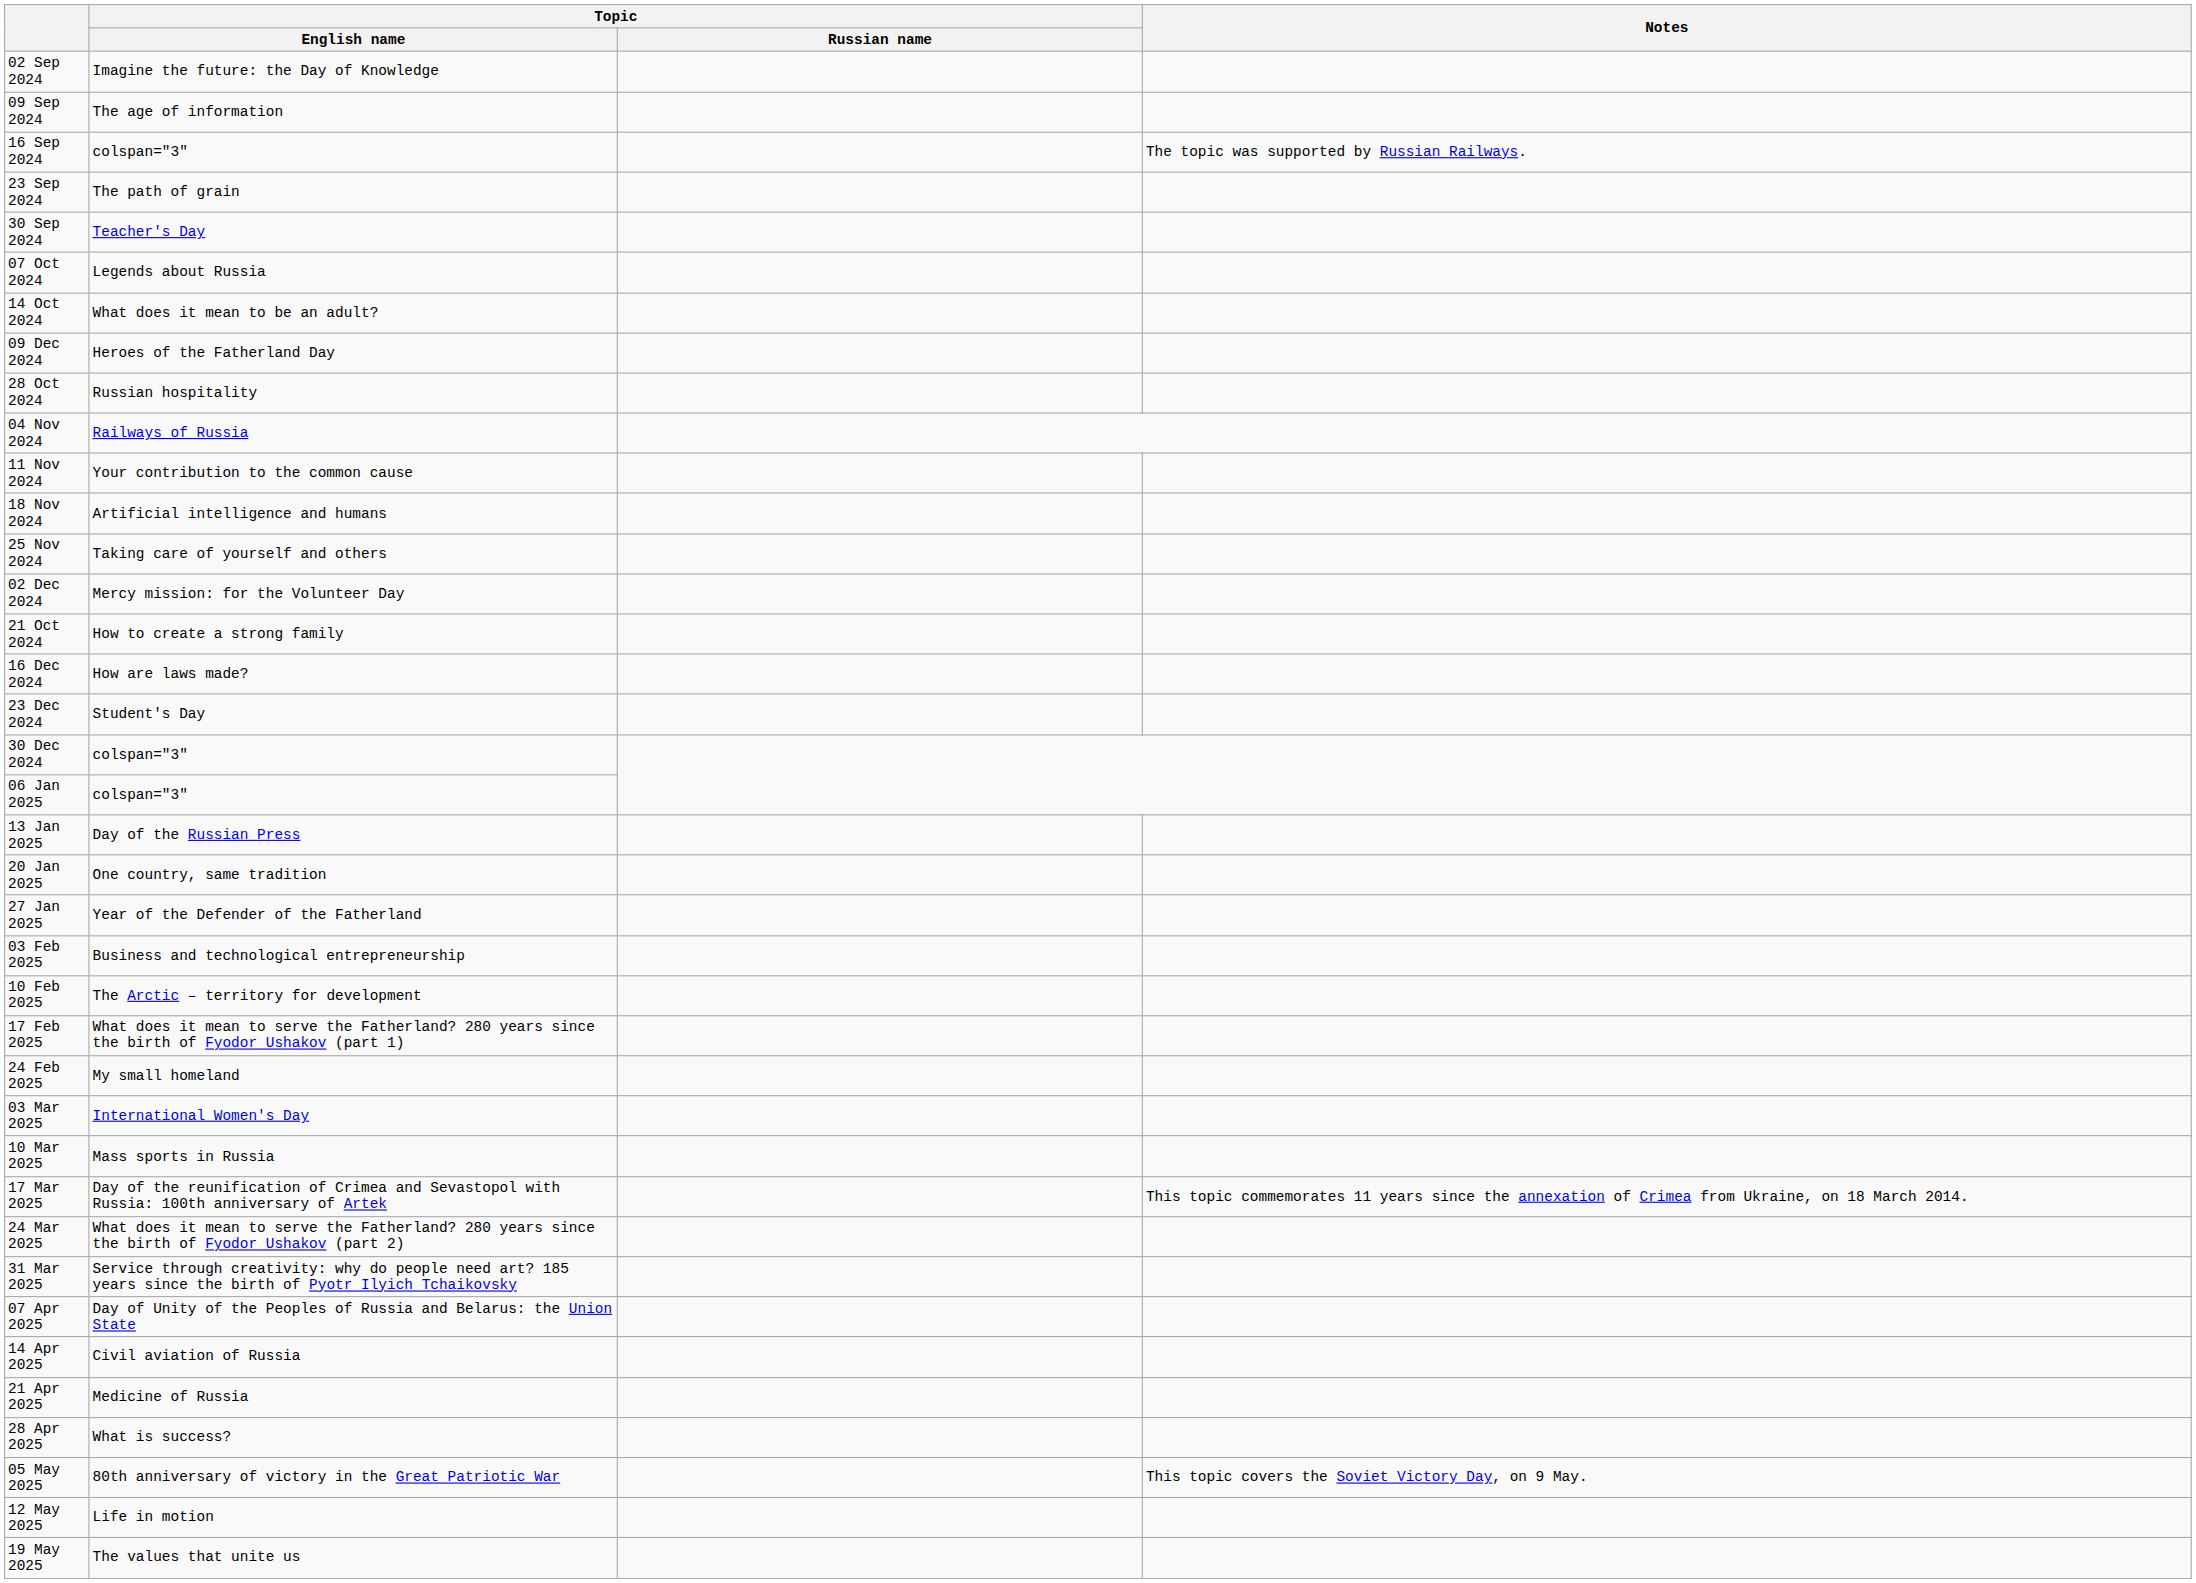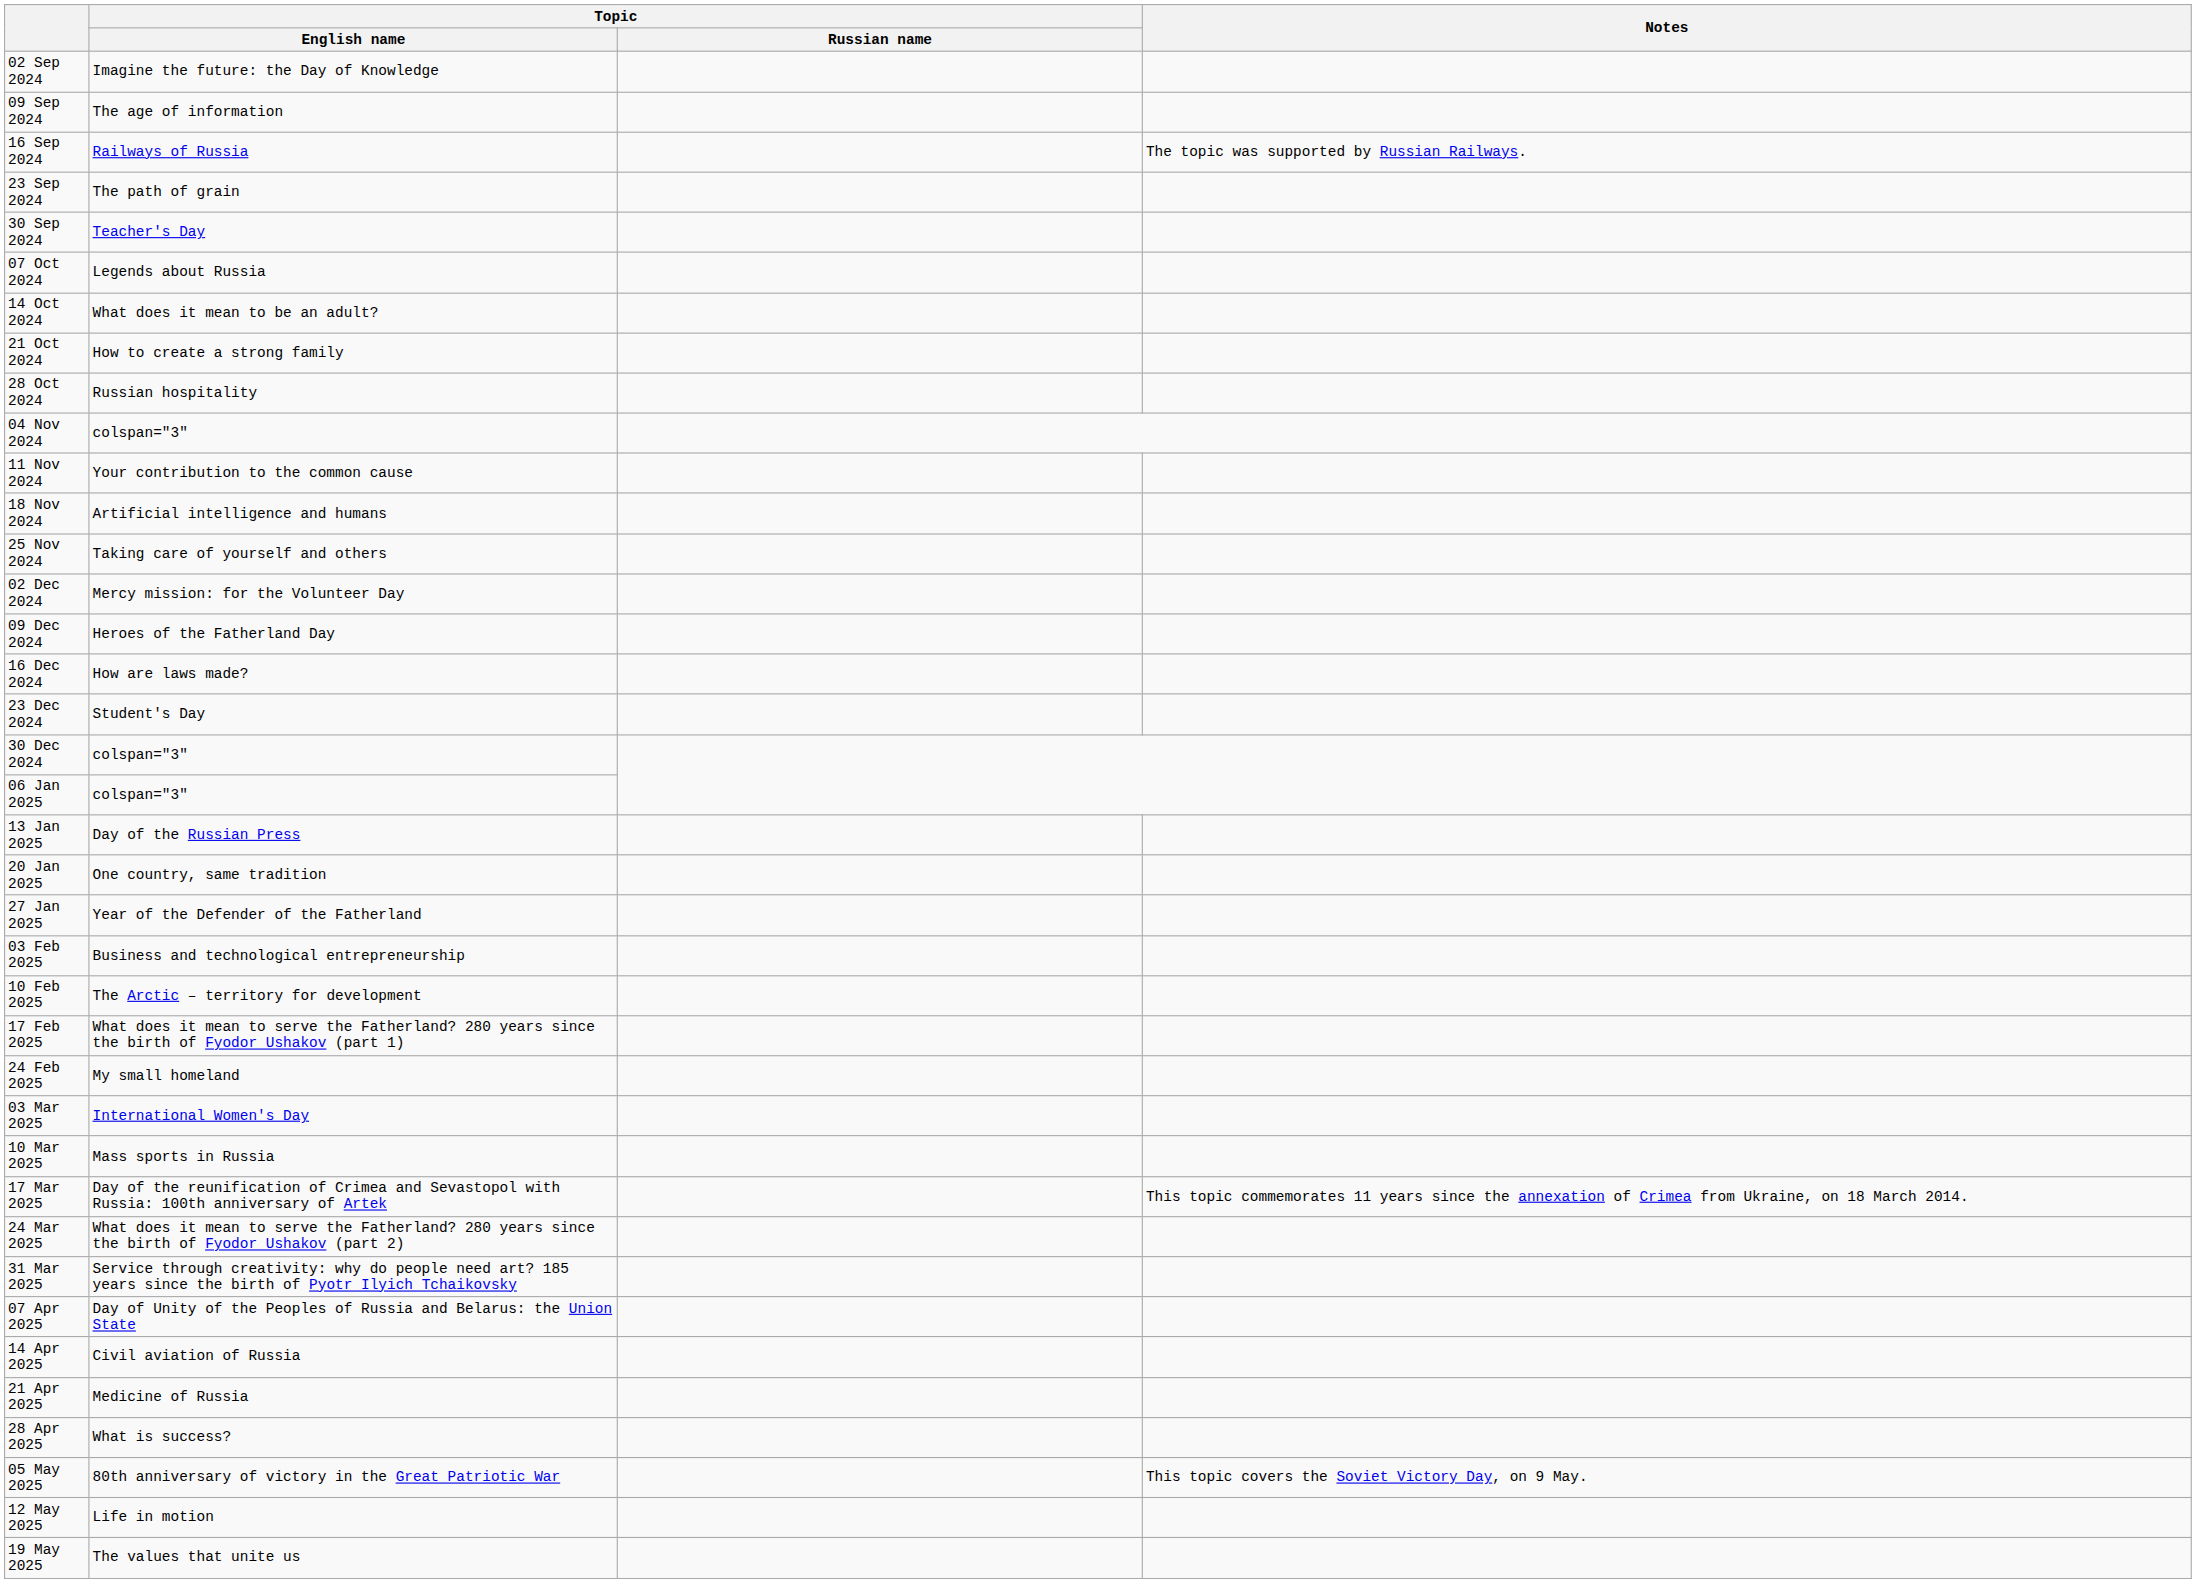16 Sep 2024 | Topic / English name: colspan="3" -> Railways of Russia
rows swapped: 21 Oct 2024 <-> 09 Dec 2024
04 Nov 2024 | Topic / English name: Railways of Russia -> colspan="3"
